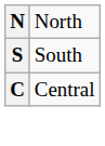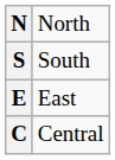+ row: E | East
